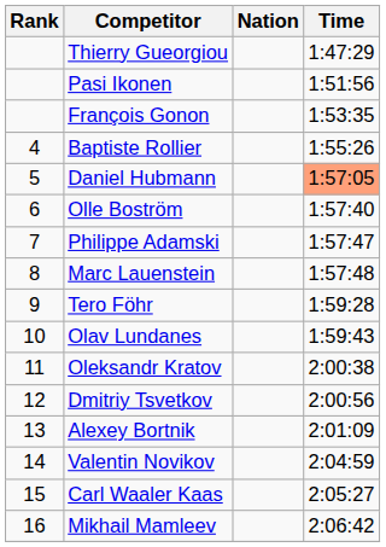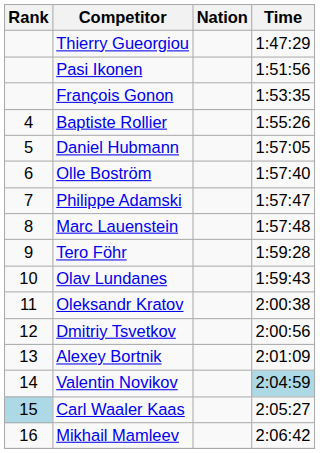Daniel Hubmann | Time: lightsalmon background -> no background
Valentin Novikov | Time: no background -> lightblue background
Carl Waaler Kaas | Rank: no background -> lightblue background
